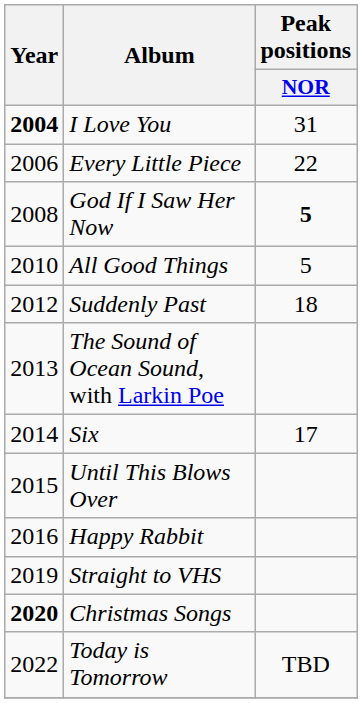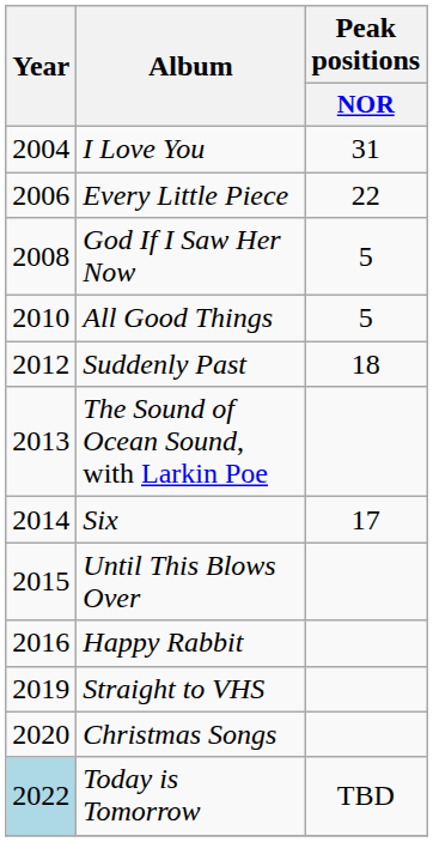I Love You | Year: bold -> normal
God If I Saw Her Now | Peak positions / NOR: bold -> normal
Christmas Songs | Year: bold -> normal
Today is Tomorrow | Year: no background -> lightblue background
